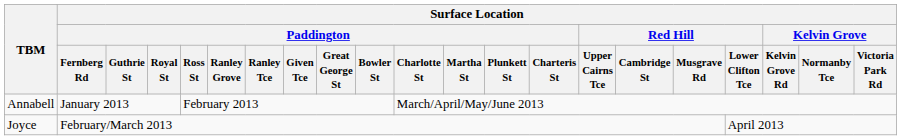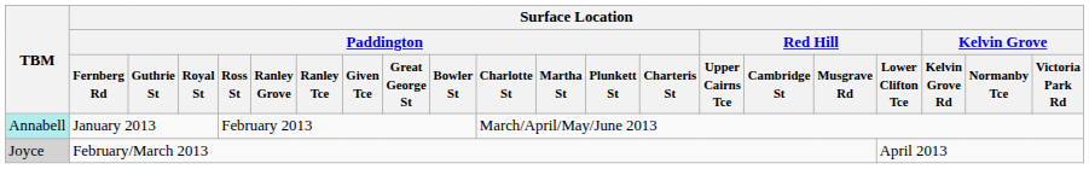Annabell | TBM: no background -> paleturquoise background
Joyce | TBM: no background -> lightgrey background
